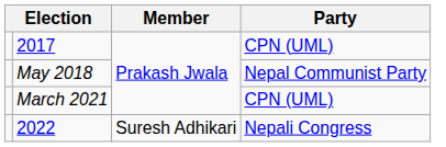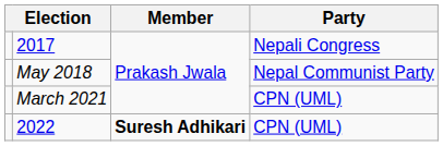2017 | Party: CPN (UML) -> Nepali Congress
2022 | Member: normal -> bold
2022 | Party: Nepali Congress -> CPN (UML)
